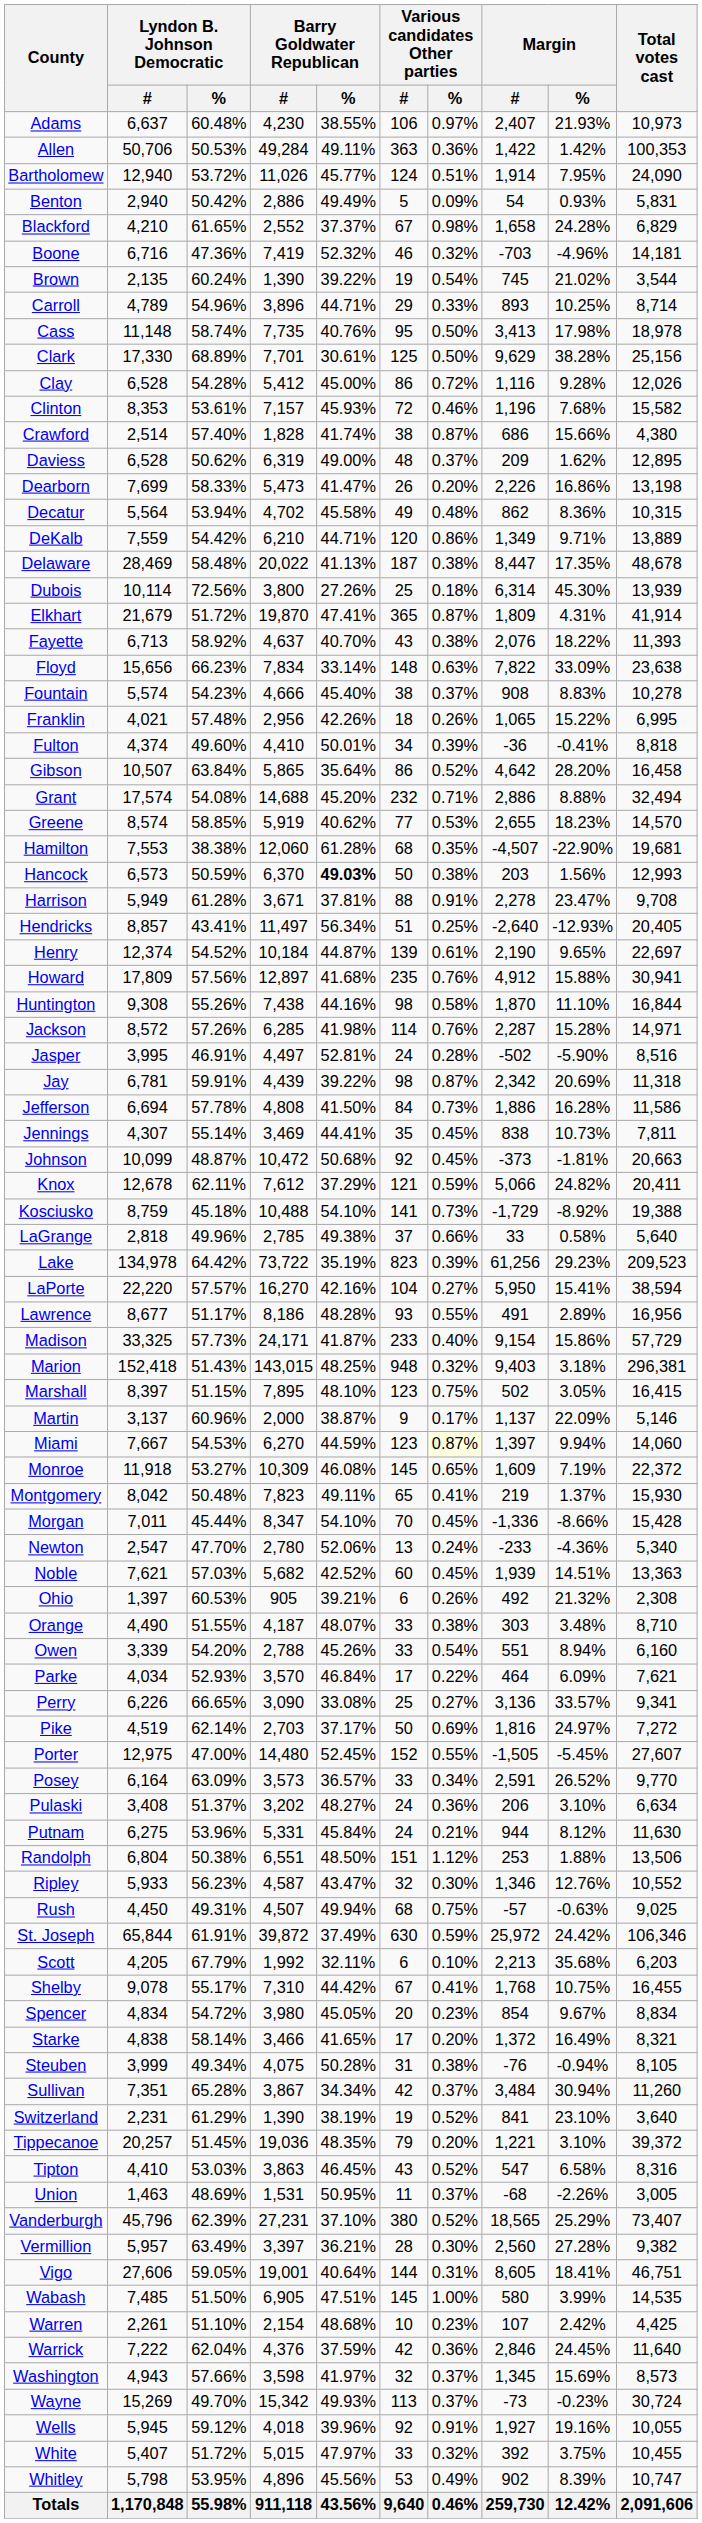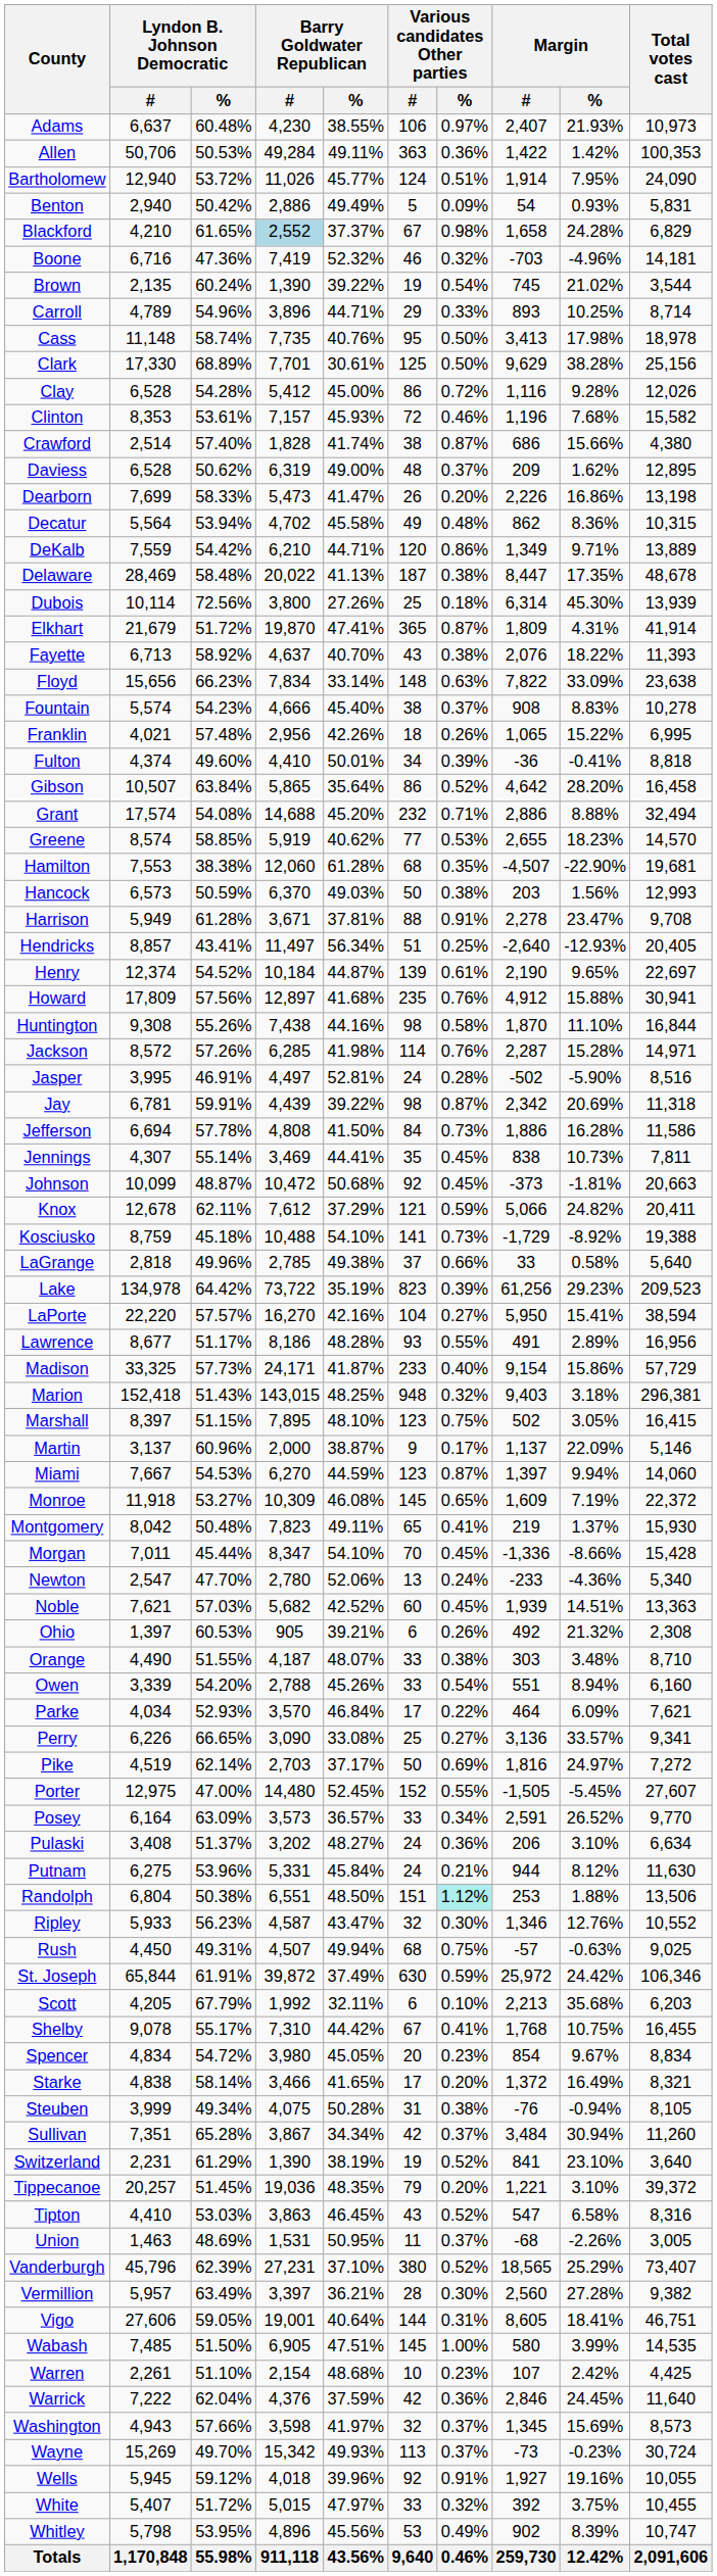Blackford | Barry Goldwater Republican / #: no background -> lightblue background
Hancock | Barry Goldwater Republican / %: bold -> normal
Miami | Various candidates Other parties / %: lightyellow background -> no background
Randolph | Various candidates Other parties / %: no background -> paleturquoise background
